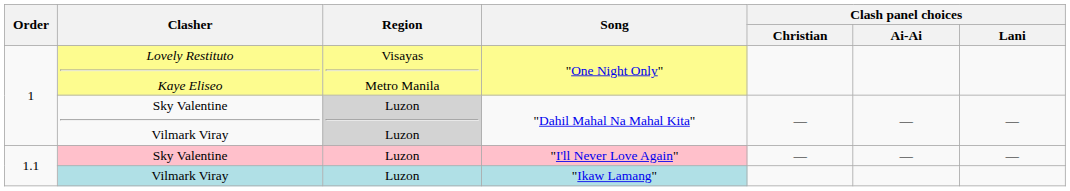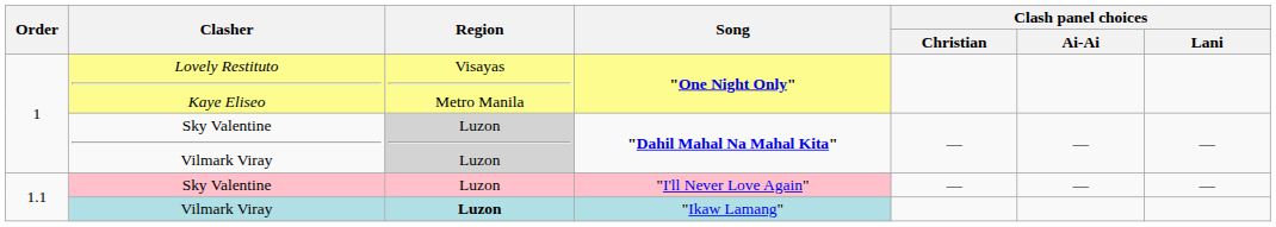Lovely Restituto Kaye Eliseo | Song: normal -> bold
Sky Valentine Vilmark Viray | Song: normal -> bold
Vilmark Viray | Region: normal -> bold
